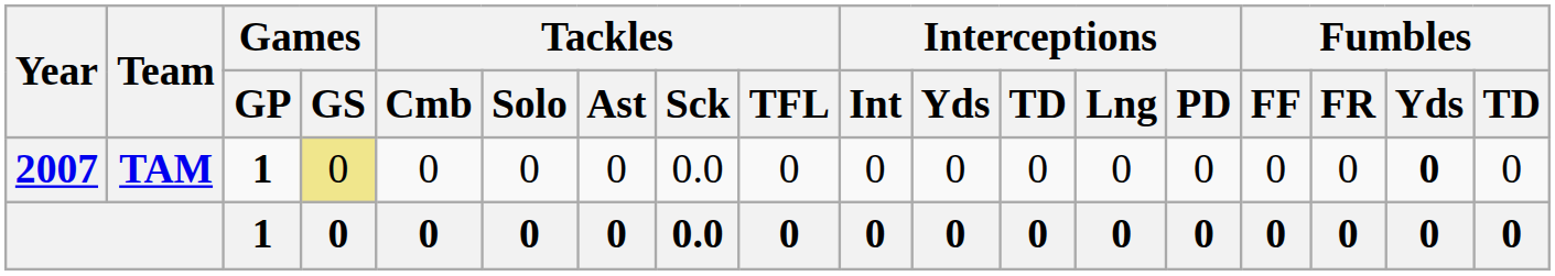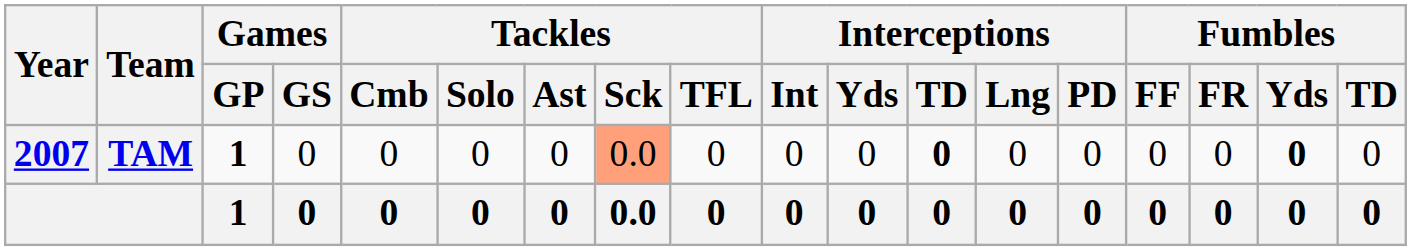TAM | Games / GS: khaki background -> no background
TAM | Tackles / Sck: no background -> lightsalmon background
TAM | Interceptions / TD: normal -> bold
